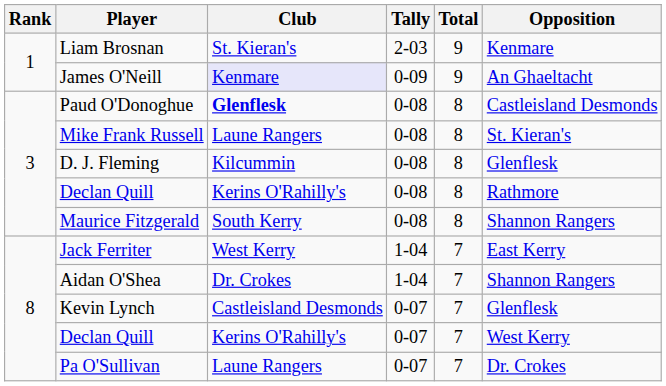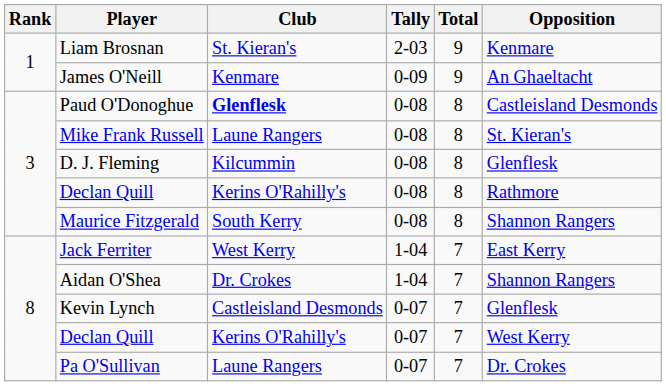James O'Neill | Club: lavender background -> no background
